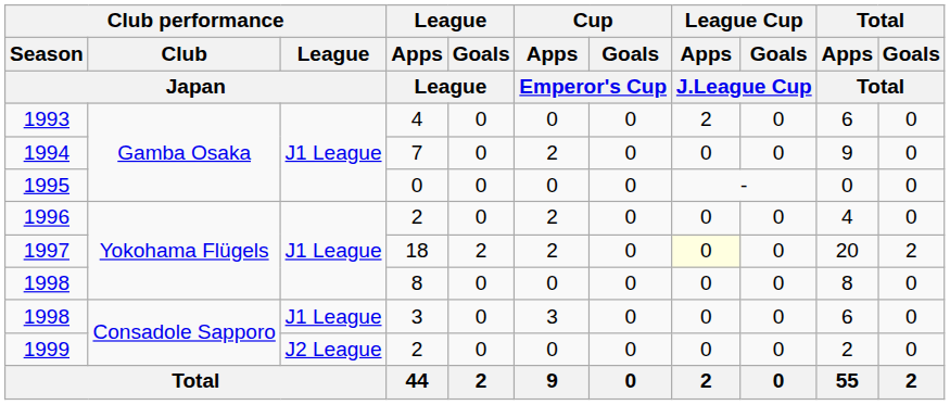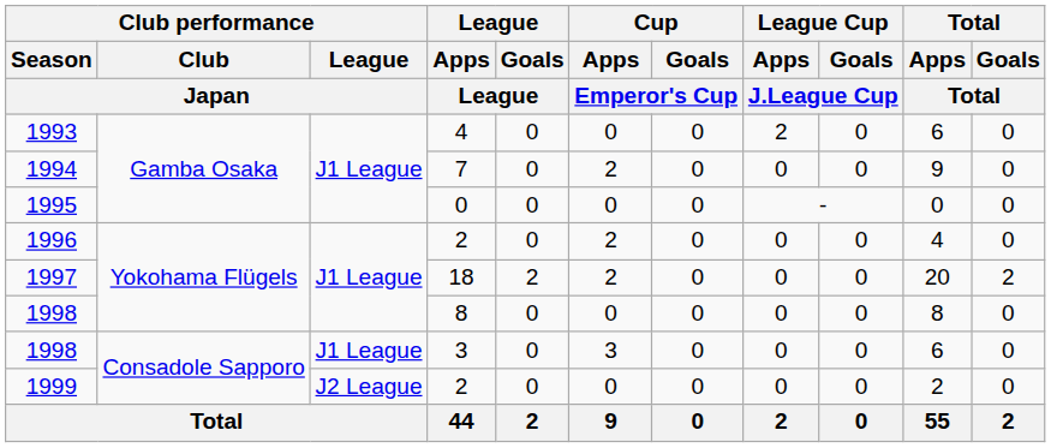1997 | League Cup / Apps / J.League Cup: lightyellow background -> no background
